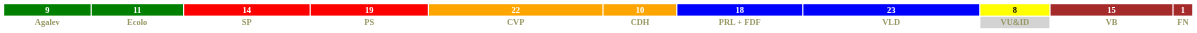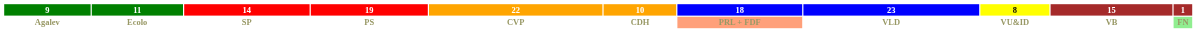Agalev | column 7: no background -> lightsalmon background
Agalev | column 9: lightgrey background -> no background
Agalev | column 11: no background -> lightgreen background
